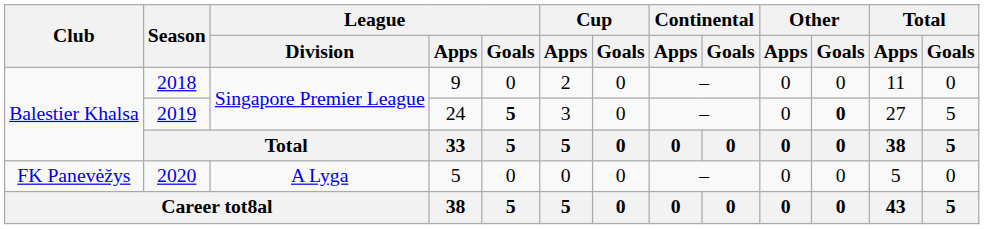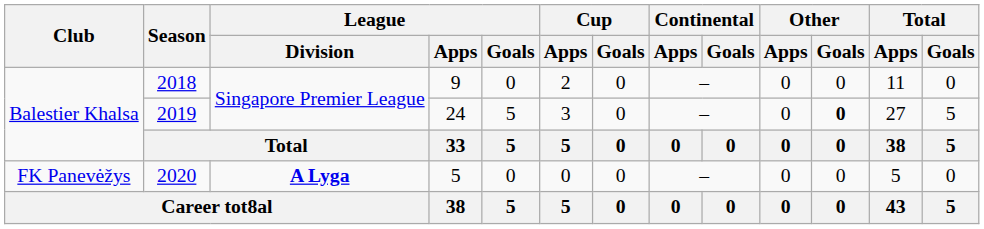2019 | League / Goals: bold -> normal
2020 | League / Division: normal -> bold
